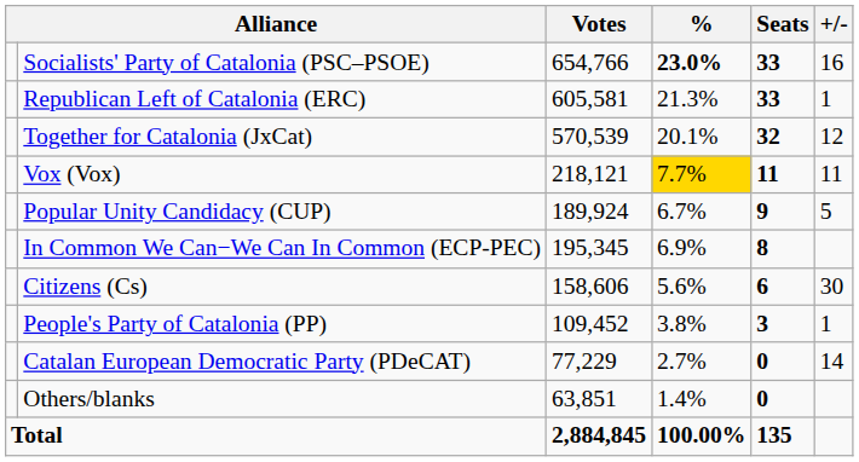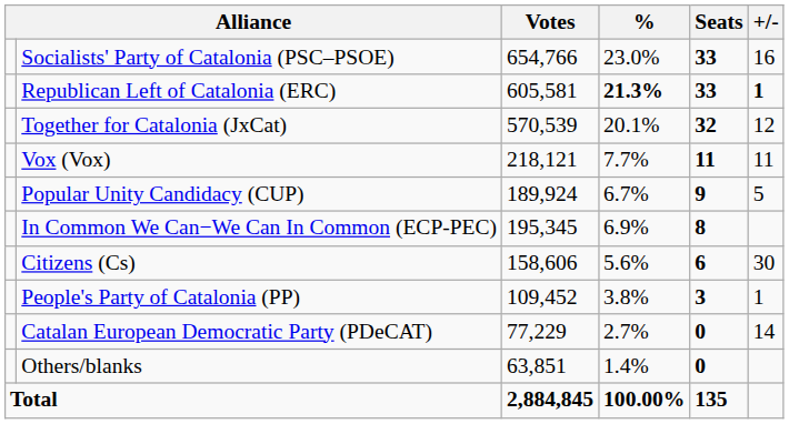Socialists' Party of Catalonia (PSC–PSOE) | %: bold -> normal
Republican Left of Catalonia (ERC) | %: normal -> bold
Republican Left of Catalonia (ERC) | +/-: normal -> bold
Vox (Vox) | %: gold background -> no background
